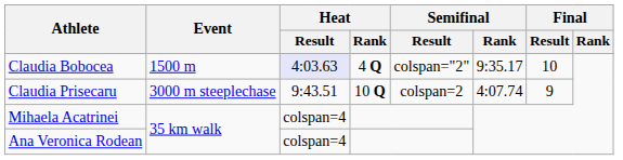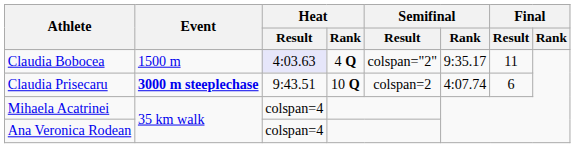Claudia Bobocea | Final / Result: 10 -> 11
Claudia Prisecaru | Event: normal -> bold
Claudia Prisecaru | Final / Result: 9 -> 6
